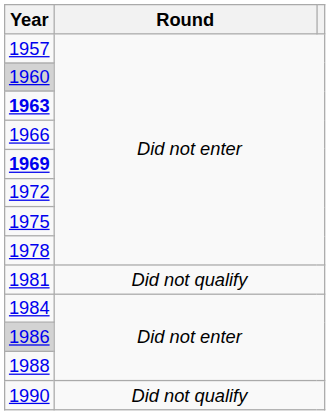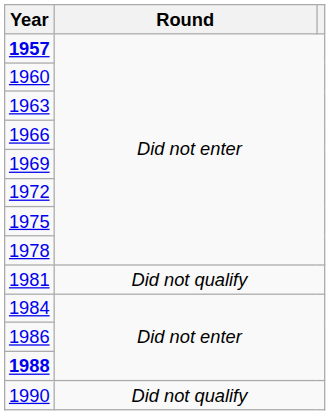1957 | Year: normal -> bold
1960 | Year: lightgrey background -> no background
1963 | Year: bold -> normal
1969 | Year: bold -> normal
1986 | Year: lightgrey background -> no background
1988 | Year: normal -> bold
